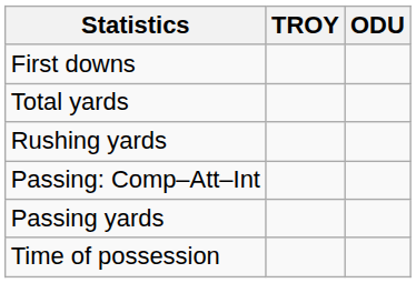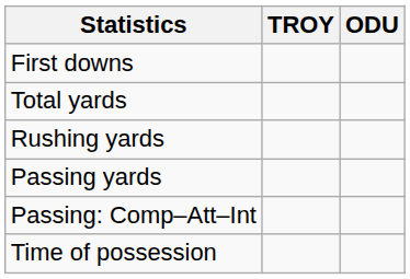rows swapped: Passing yards <-> Passing: Comp–Att–Int
